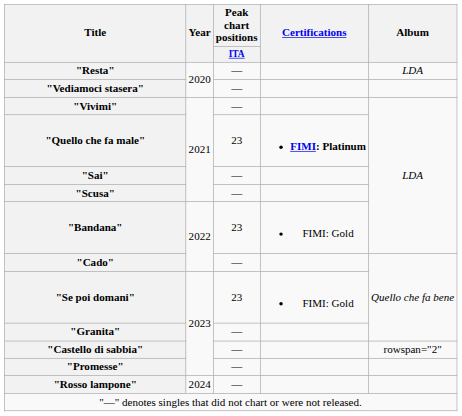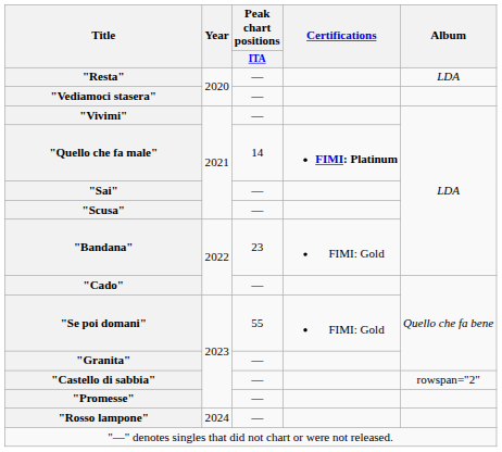"Quello che fa male" | Peak chart positions / ITA: 23 -> 14
"Se poi domani" | Peak chart positions / ITA: 23 -> 55
